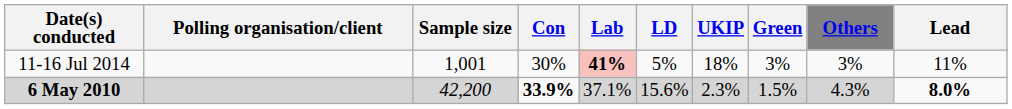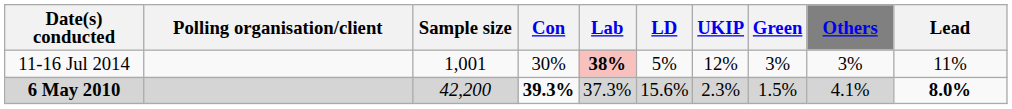11-16 Jul 2014 | Lab: 41% -> 38%
11-16 Jul 2014 | UKIP: 18% -> 12%
6 May 2010 | Con: 33.9% -> 39.3%
6 May 2010 | Lab: 37.1% -> 37.3%
6 May 2010 | Others: 4.3% -> 4.1%
